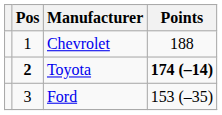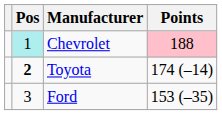Chevrolet | Pos: no background -> paleturquoise background
Chevrolet | Points: no background -> pink background
Toyota | Points: bold -> normal
